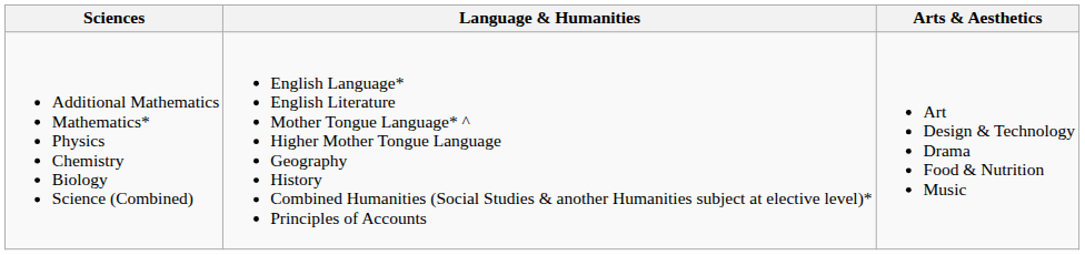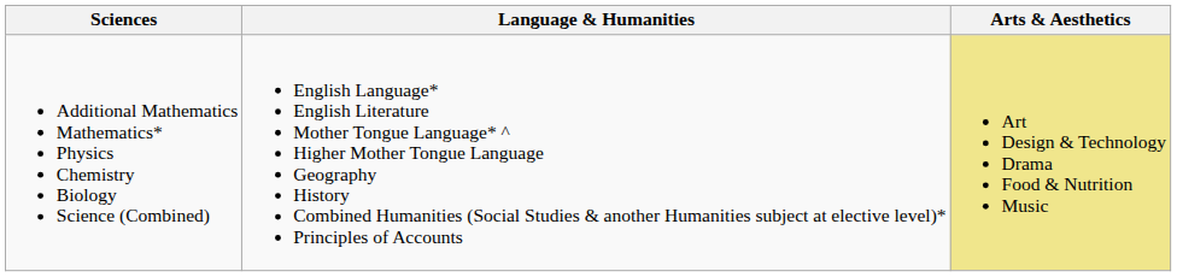row 2 | Arts & Aesthetics: no background -> khaki background
